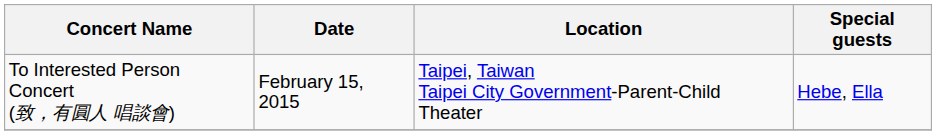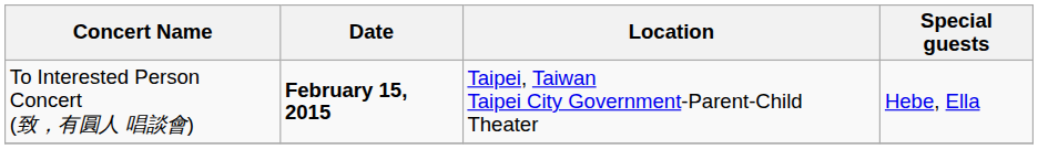To Interested Person Concert (致，有圓人 唱談會) | Date: normal -> bold
